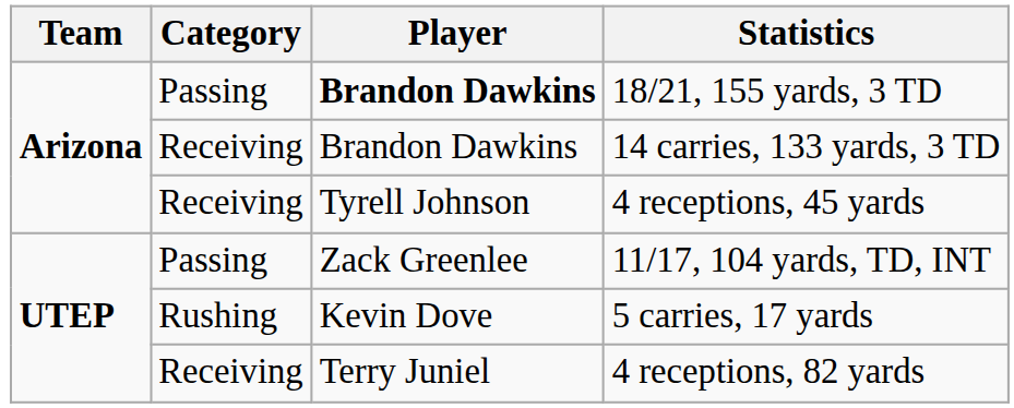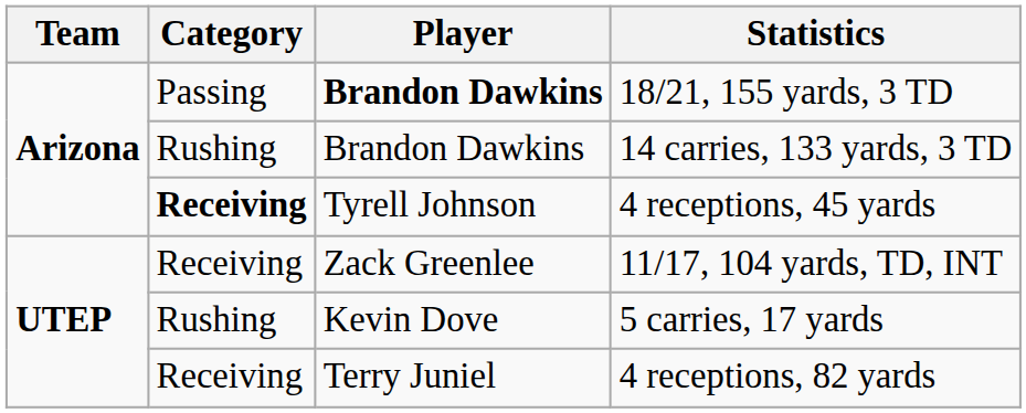14 carries, 133 yards, 3 TD | Category: Receiving -> Rushing
4 receptions, 45 yards | Category: normal -> bold
11/17, 104 yards, TD, INT | Category: Passing -> Receiving
